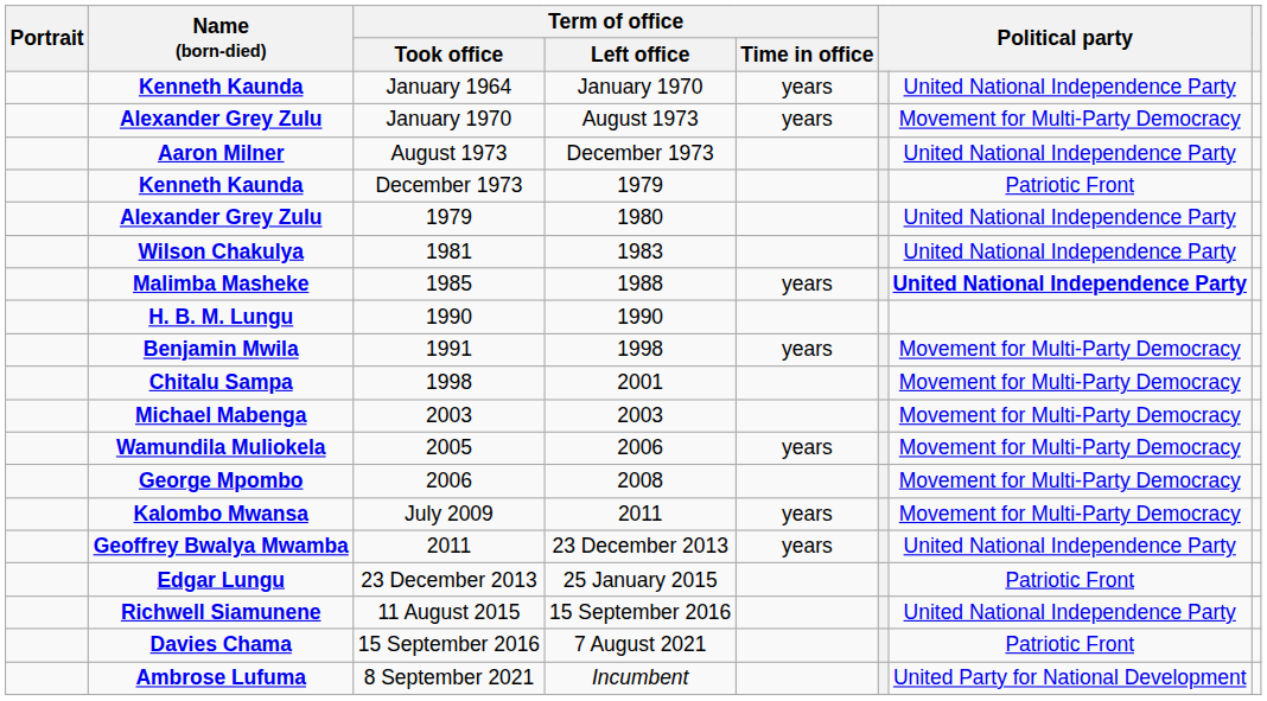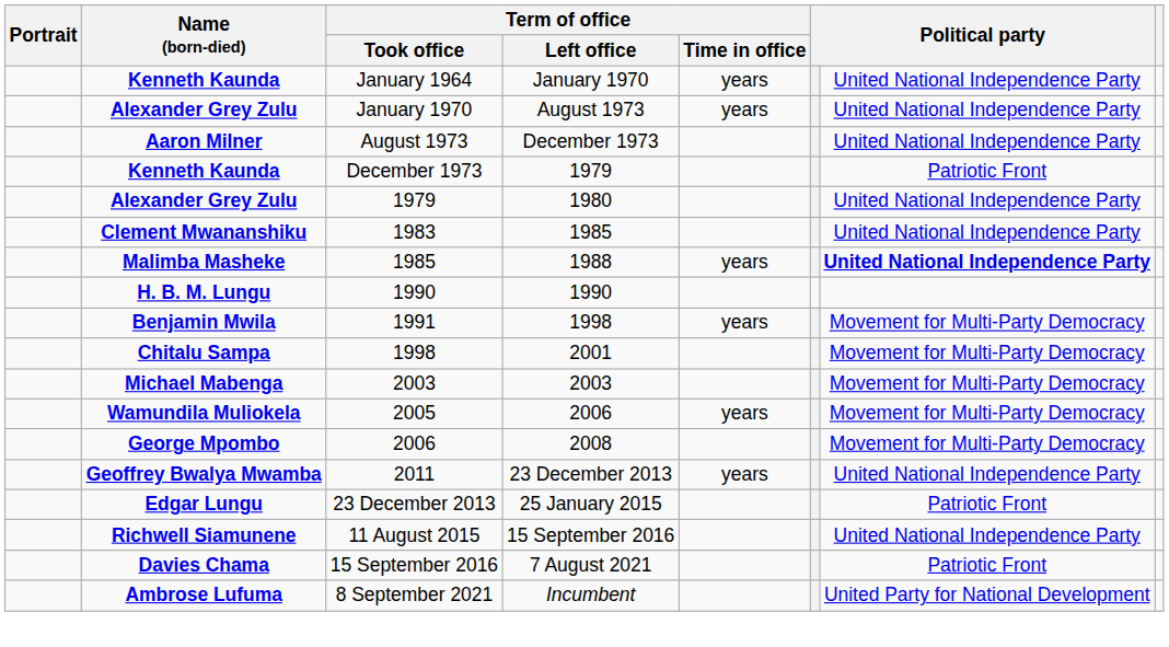Alexander Grey Zulu / January 1970 | column 7: Movement for Multi-Party Democracy -> United National Independence Party
- row: Wilson Chakulya | 1981 | 1983 | United National Independence Party
+ row: Clement Mwananshiku | 1983 | 1985 | United National Independence Party
- row: Kalombo Mwansa | July 2009 | 2011 | years | Movement for Multi-Party Democracy
